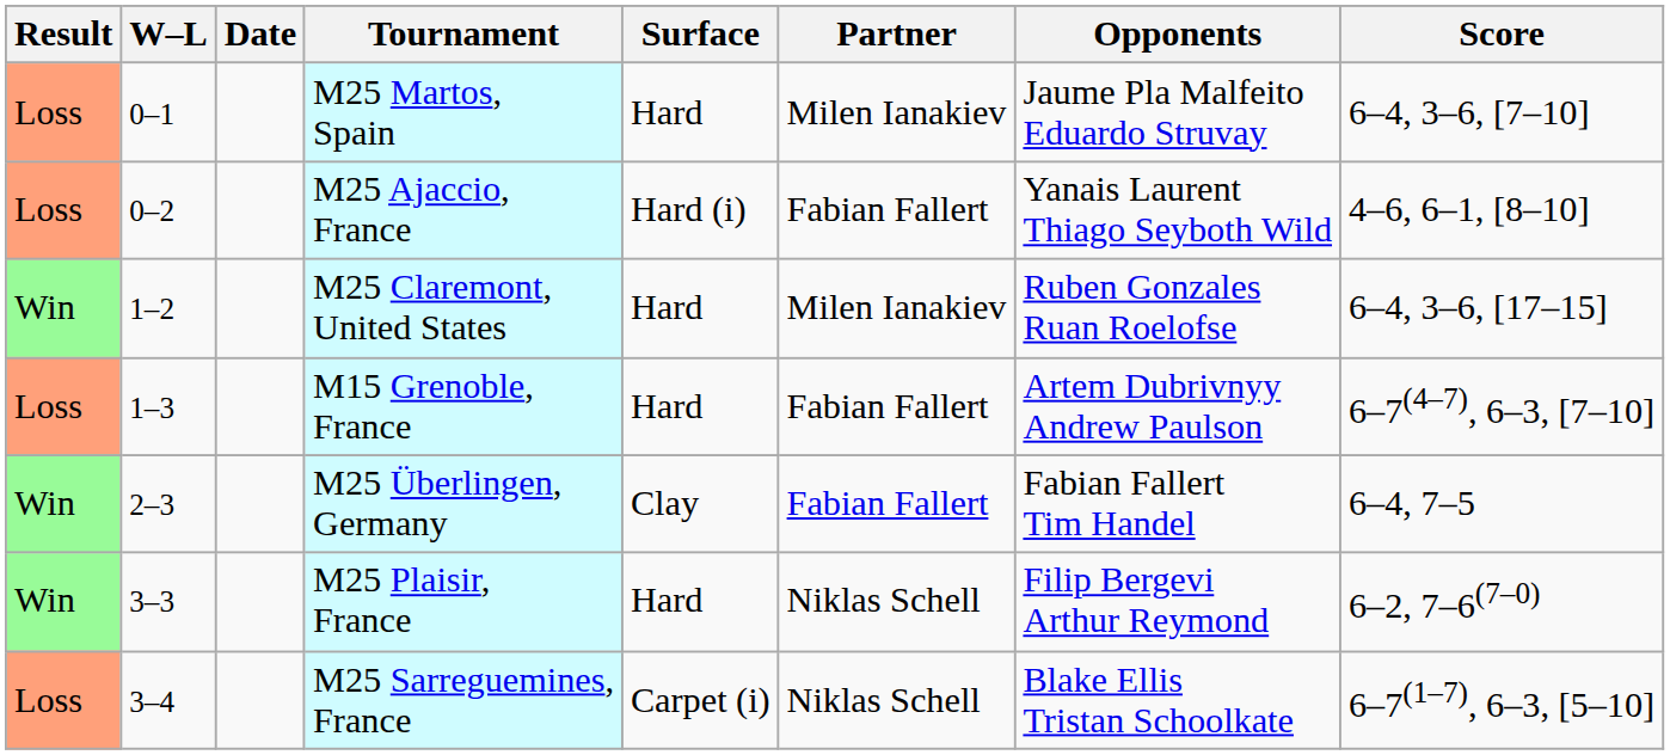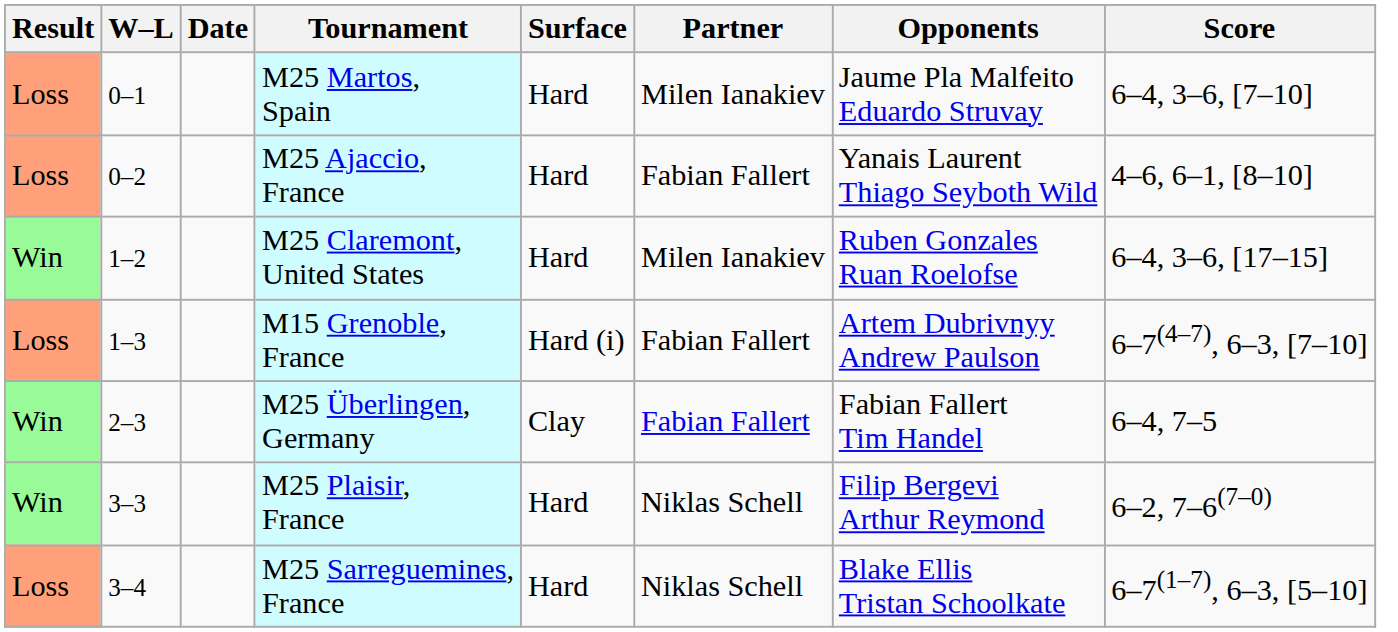M25 Ajaccio, France | Surface: Hard (i) -> Hard
M15 Grenoble, France | Surface: Hard -> Hard (i)
M25 Sarreguemines, France | Surface: Carpet (i) -> Hard
